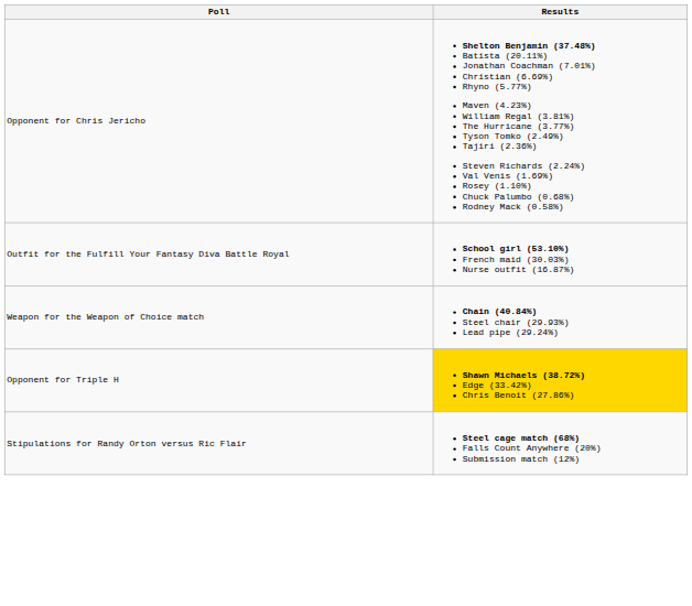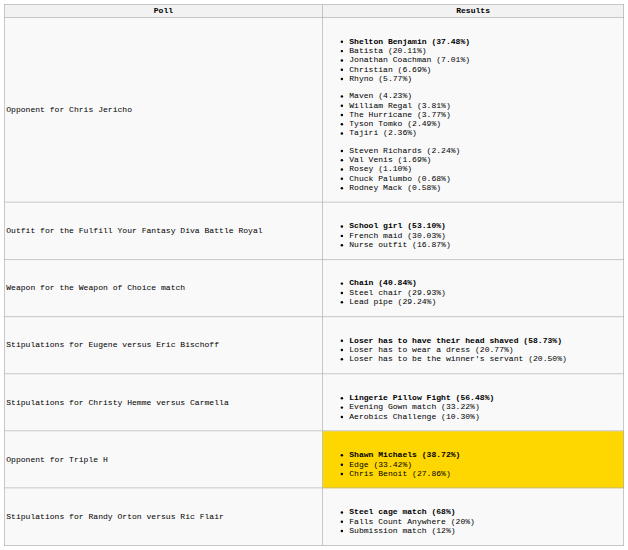+ row: Stipulations for Eugene versus Eric Bischoff | Loser has to have their head shaved (58.73%) Loser has to wear a dress (20.77%) Loser has to be the winner's servant (20.50%)
+ row: Stipulations for Christy Hemme versus Carmella | Lingerie Pillow Fight (56.48%) Evening Gown match (33.22%) Aerobics Challenge (10.30%)
